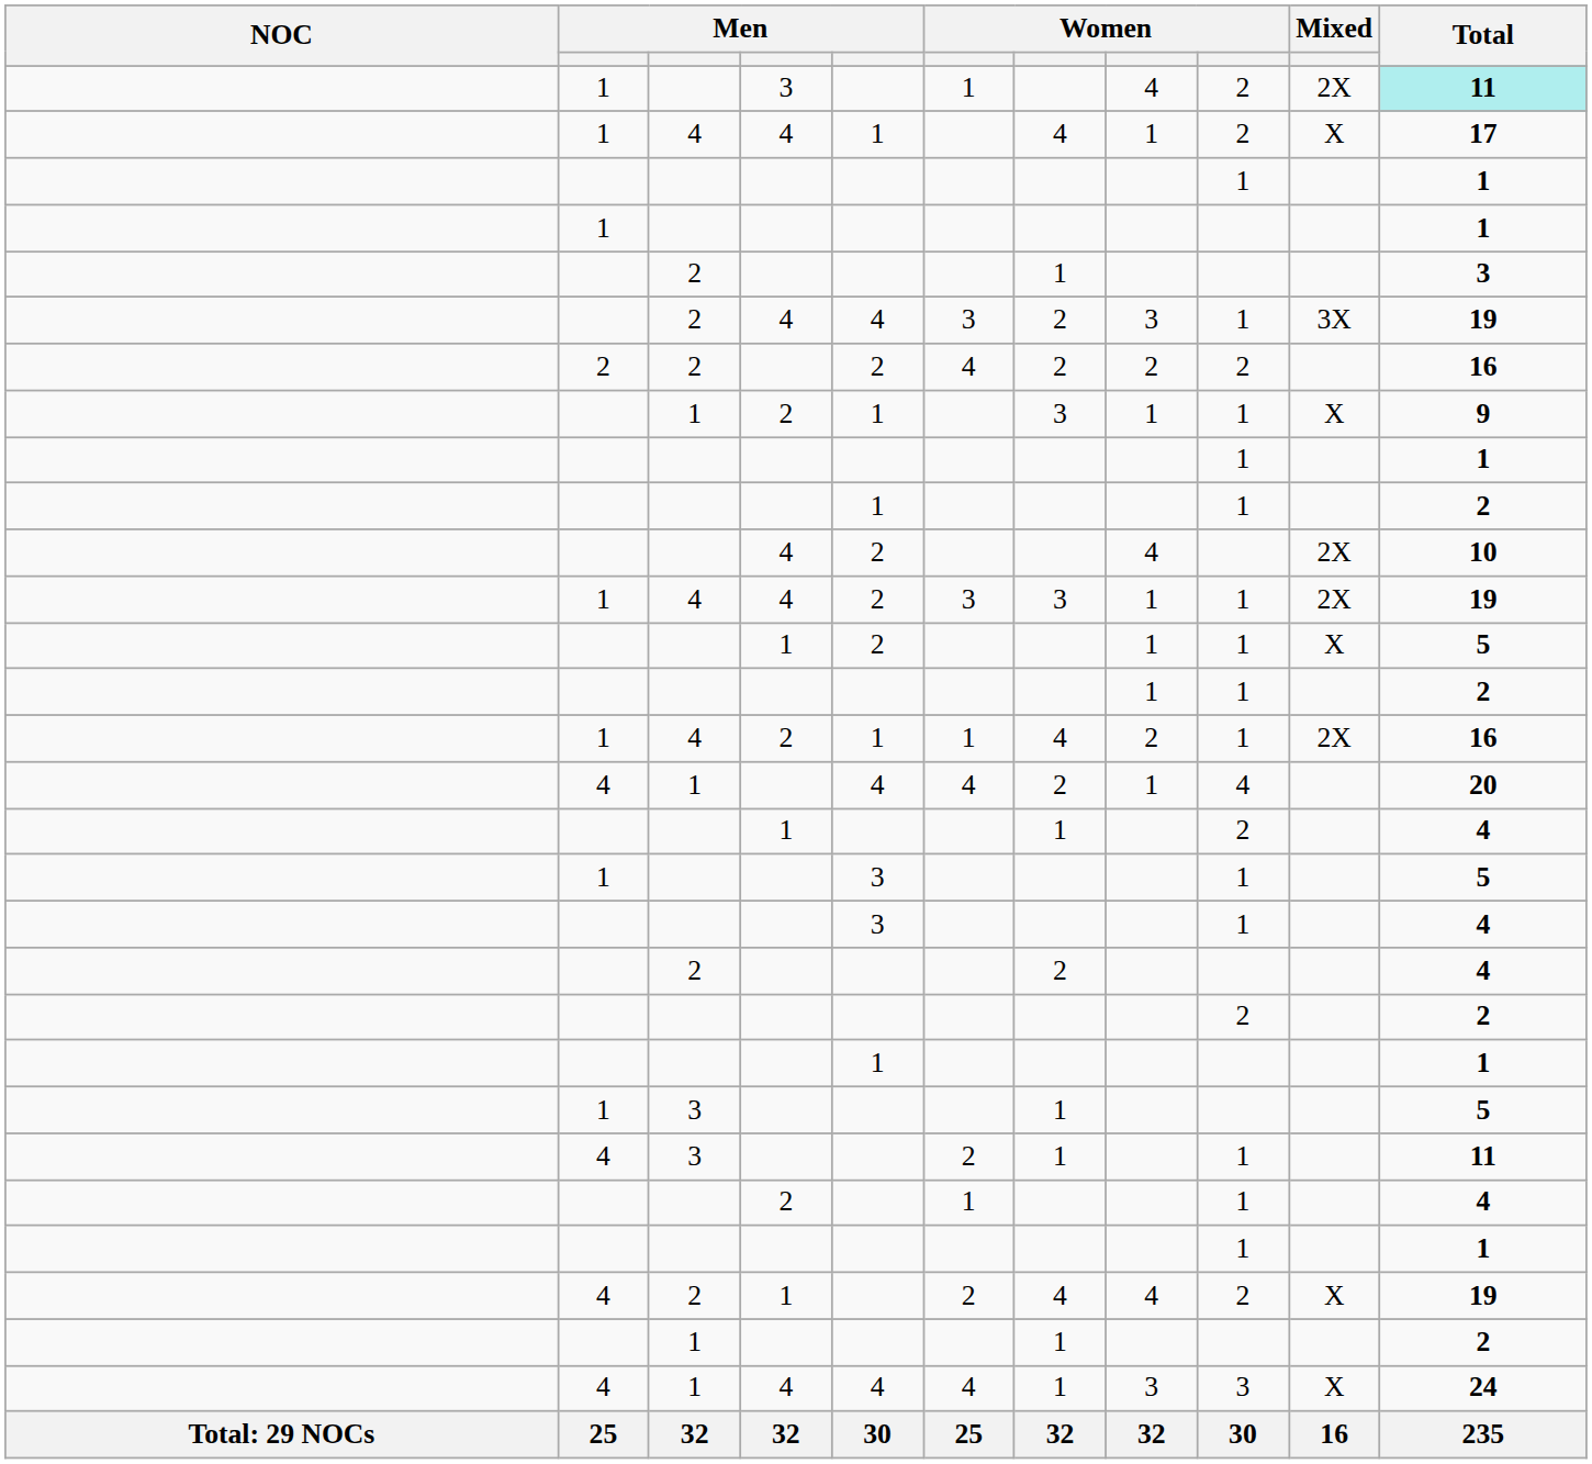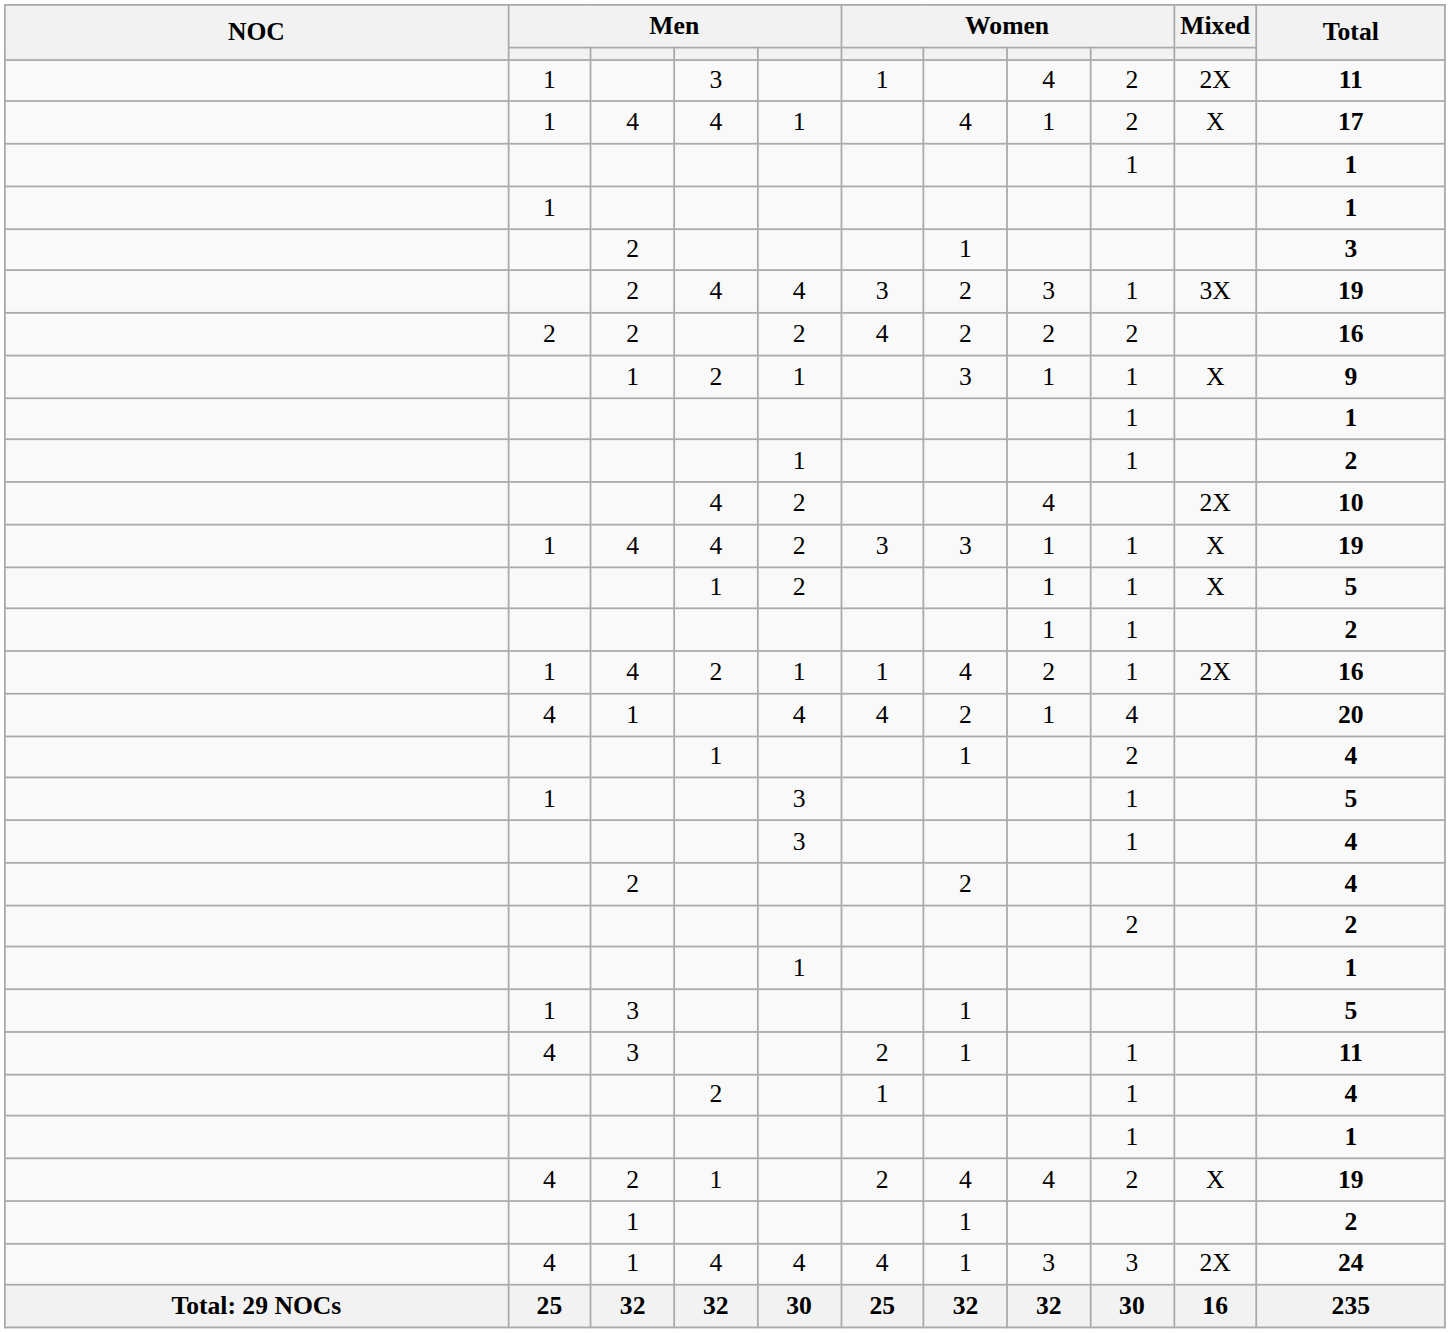row 3 | Total: paleturquoise background -> no background
row 14 | Mixed: 2X -> X
row 31 | Mixed: X -> 2X
